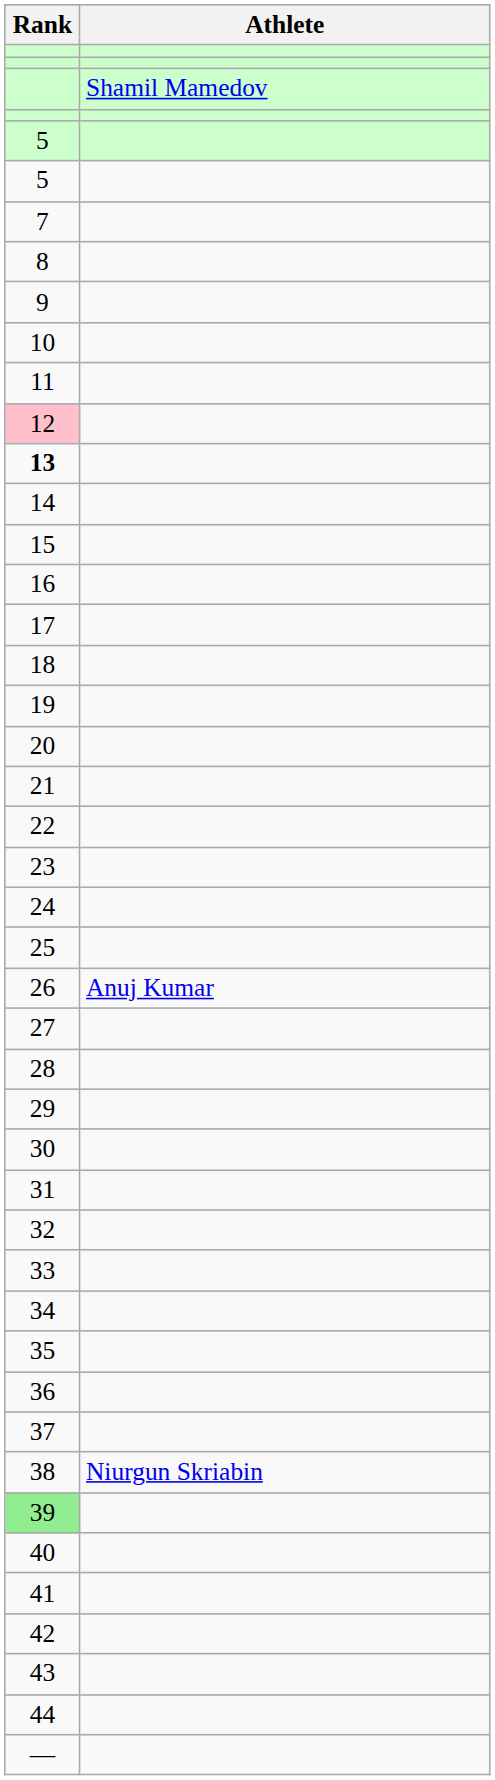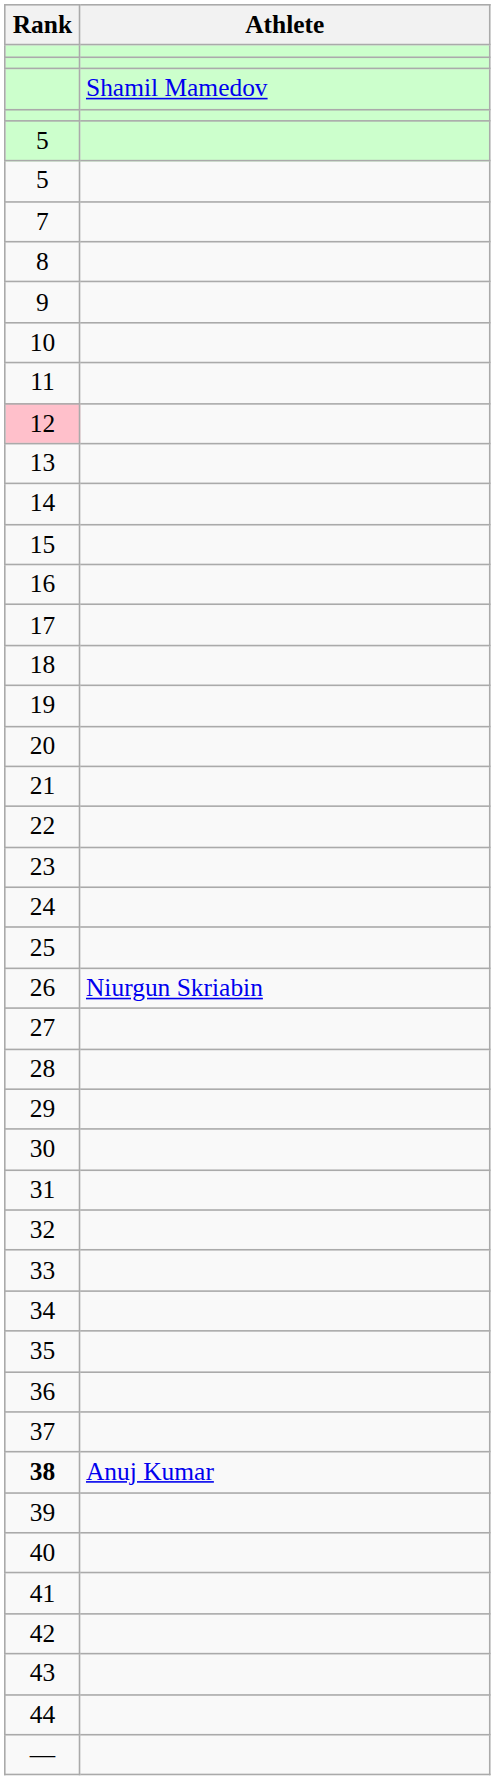row 14 | Rank: bold -> normal
row 27 | Athlete: Anuj Kumar -> Niurgun Skriabin
row 39 | Rank: normal -> bold
row 39 | Athlete: Niurgun Skriabin -> Anuj Kumar
row 40 | Rank: lightgreen background -> no background
